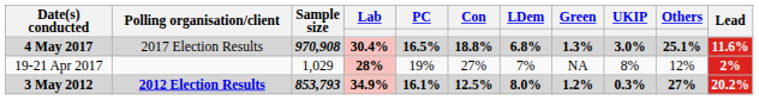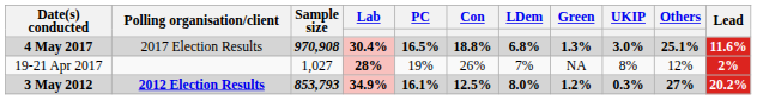19-21 Apr 2017 | Sample size: 1,029 -> 1,027
19-21 Apr 2017 | Con: 27% -> 26%
